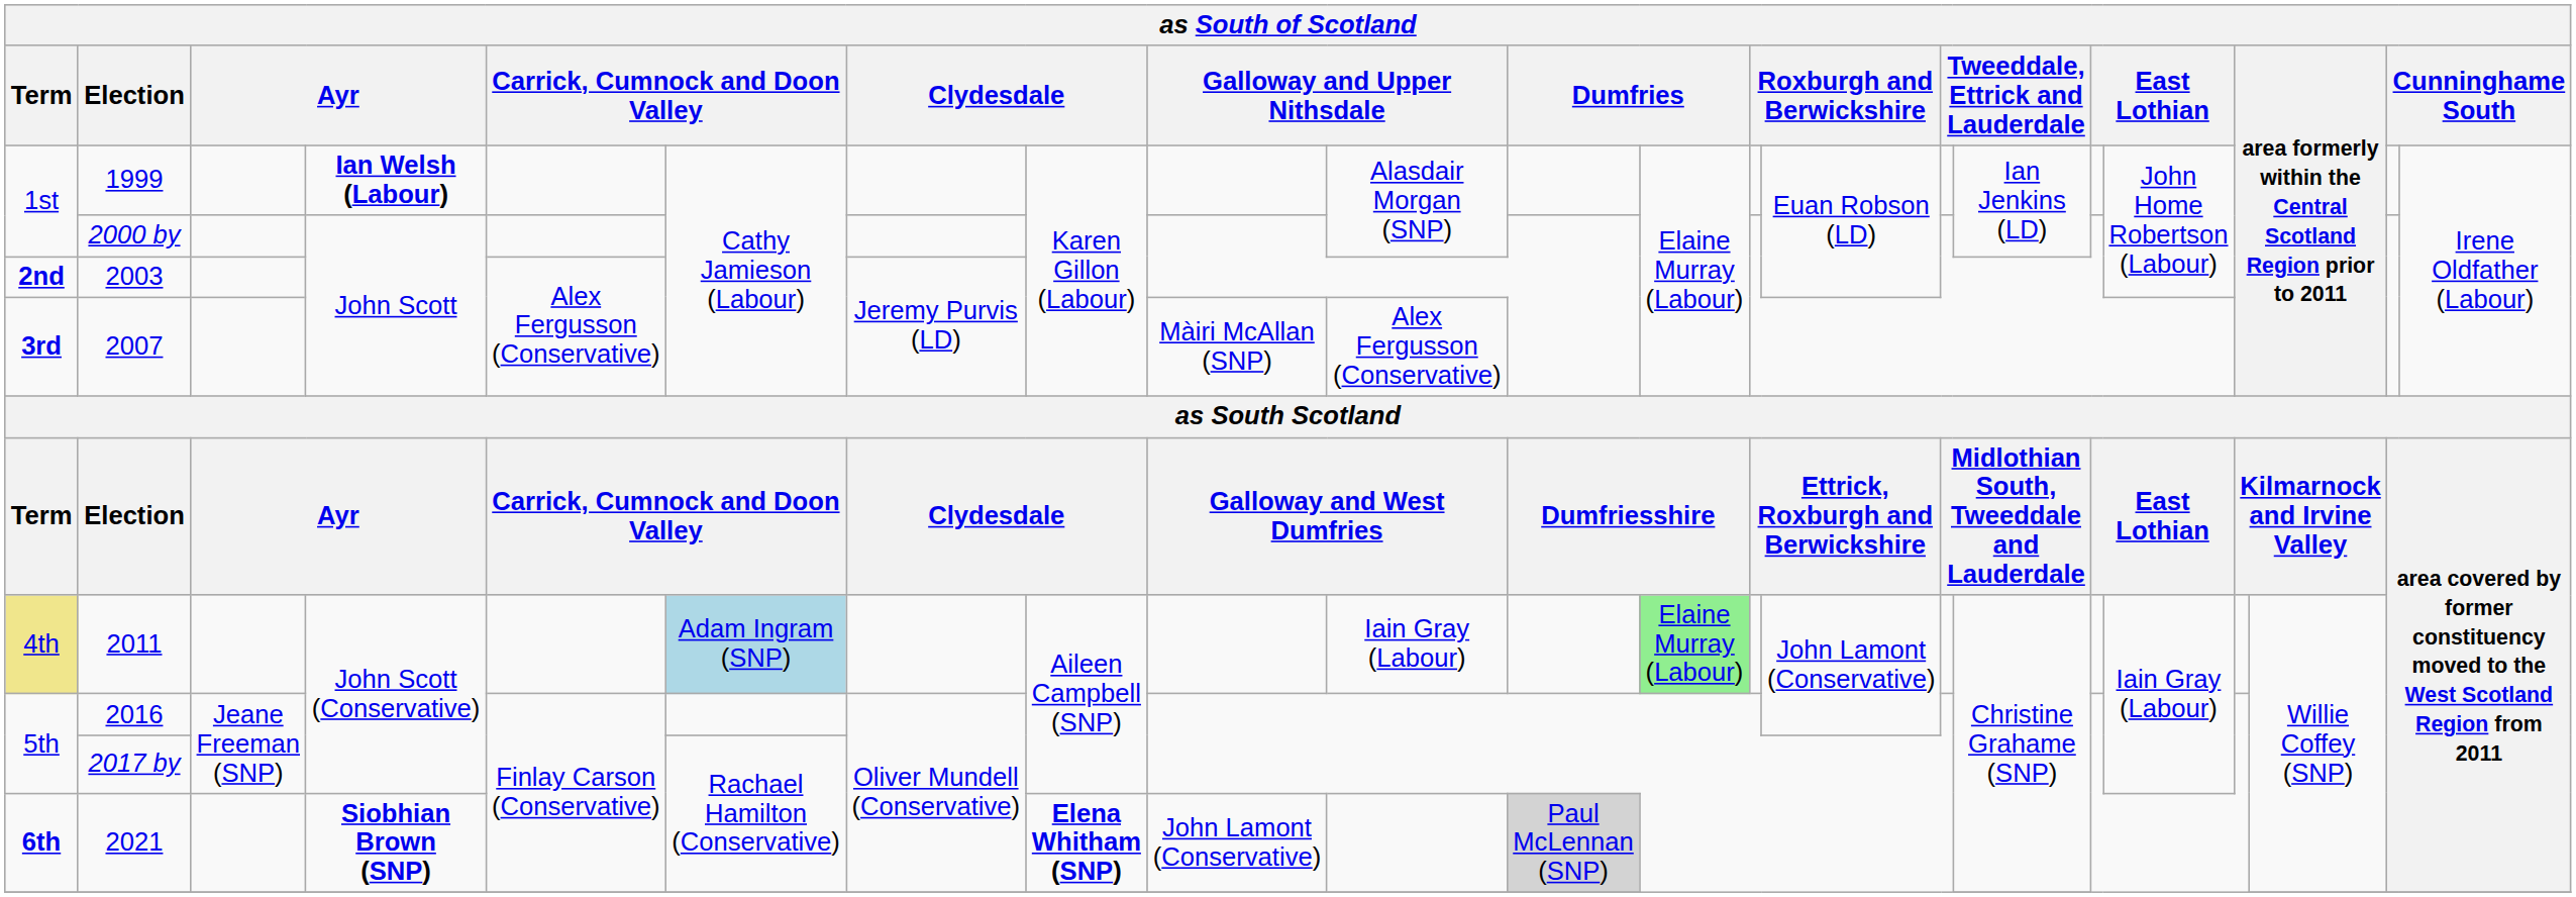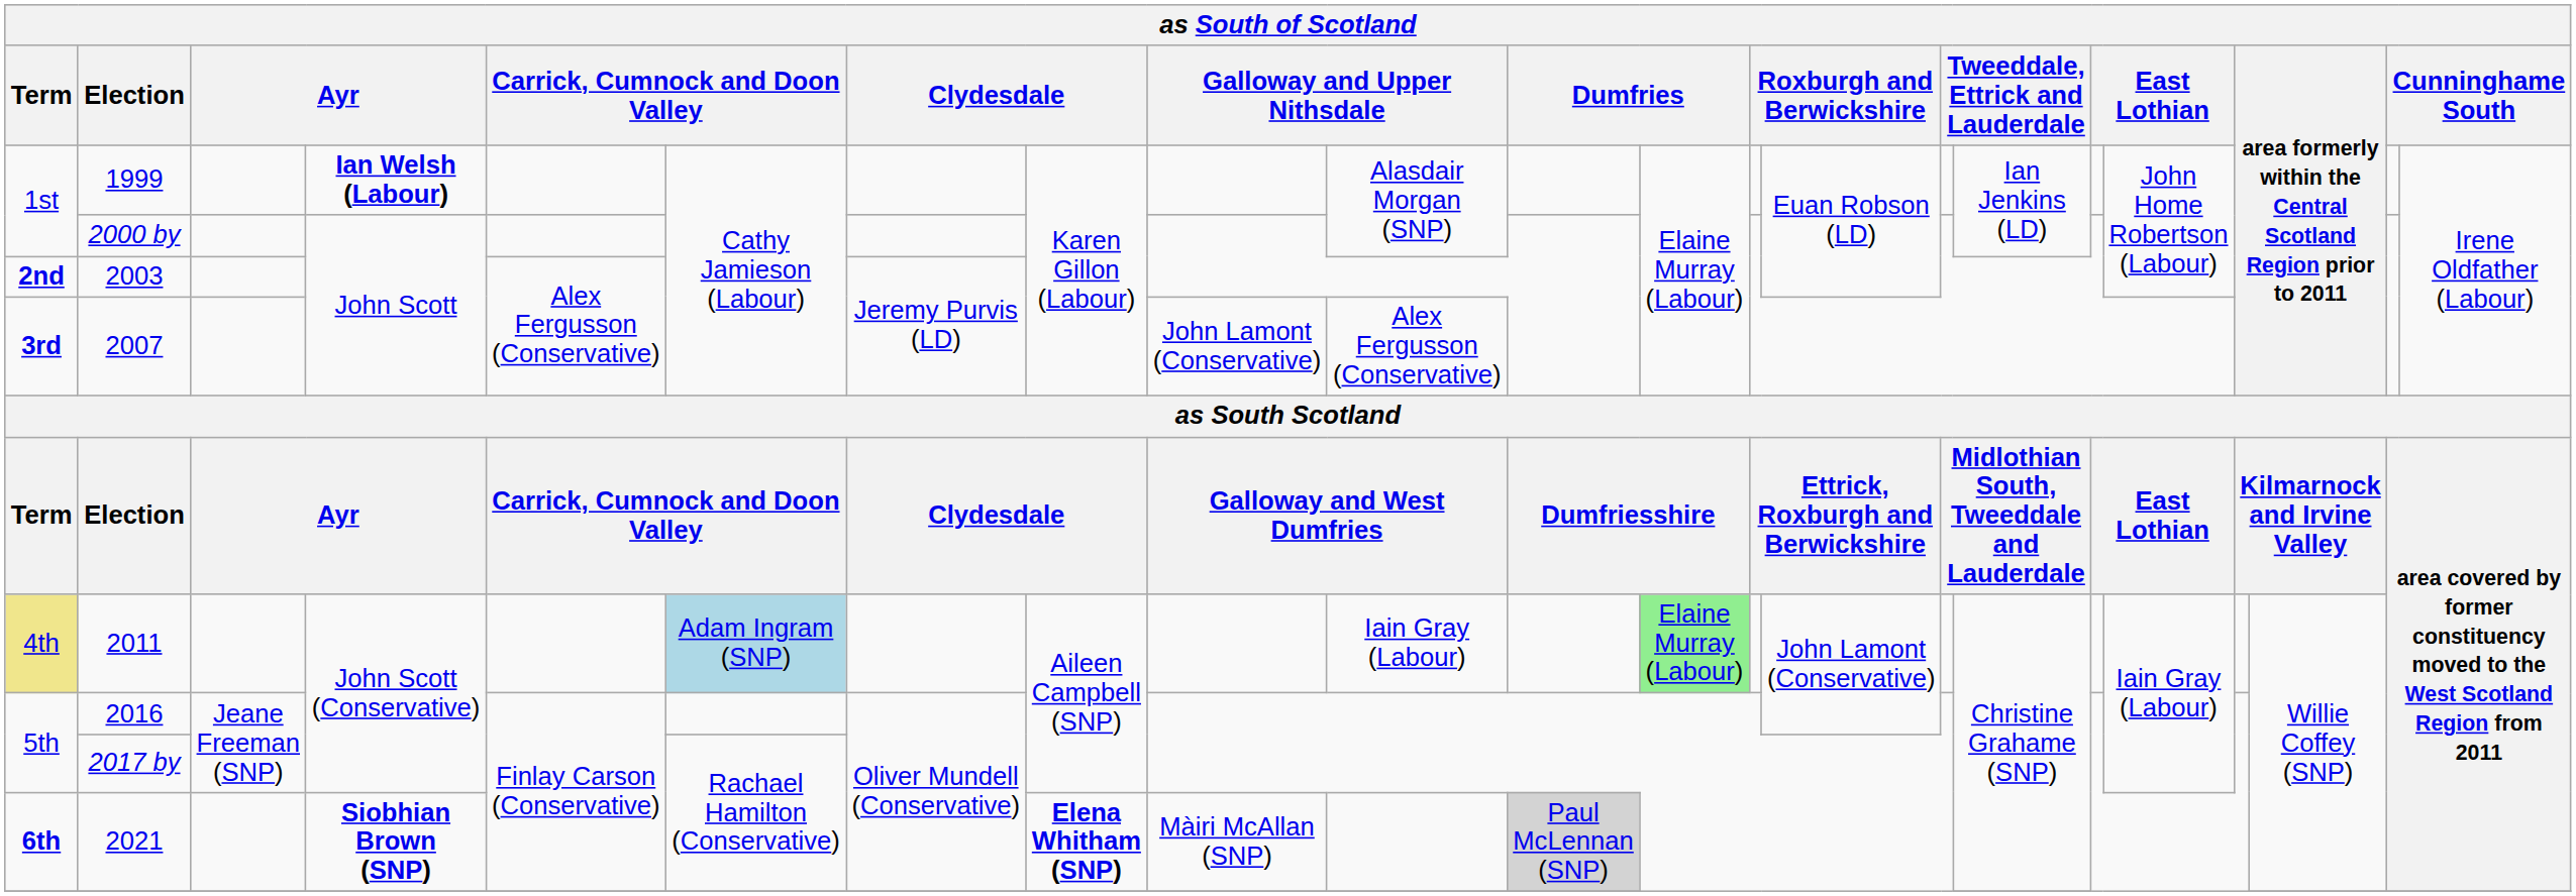2007 | column 9: Màiri McAllan (SNP) -> John Lamont (Conservative)
2021 | column 9: John Lamont (Conservative) -> Màiri McAllan (SNP)
